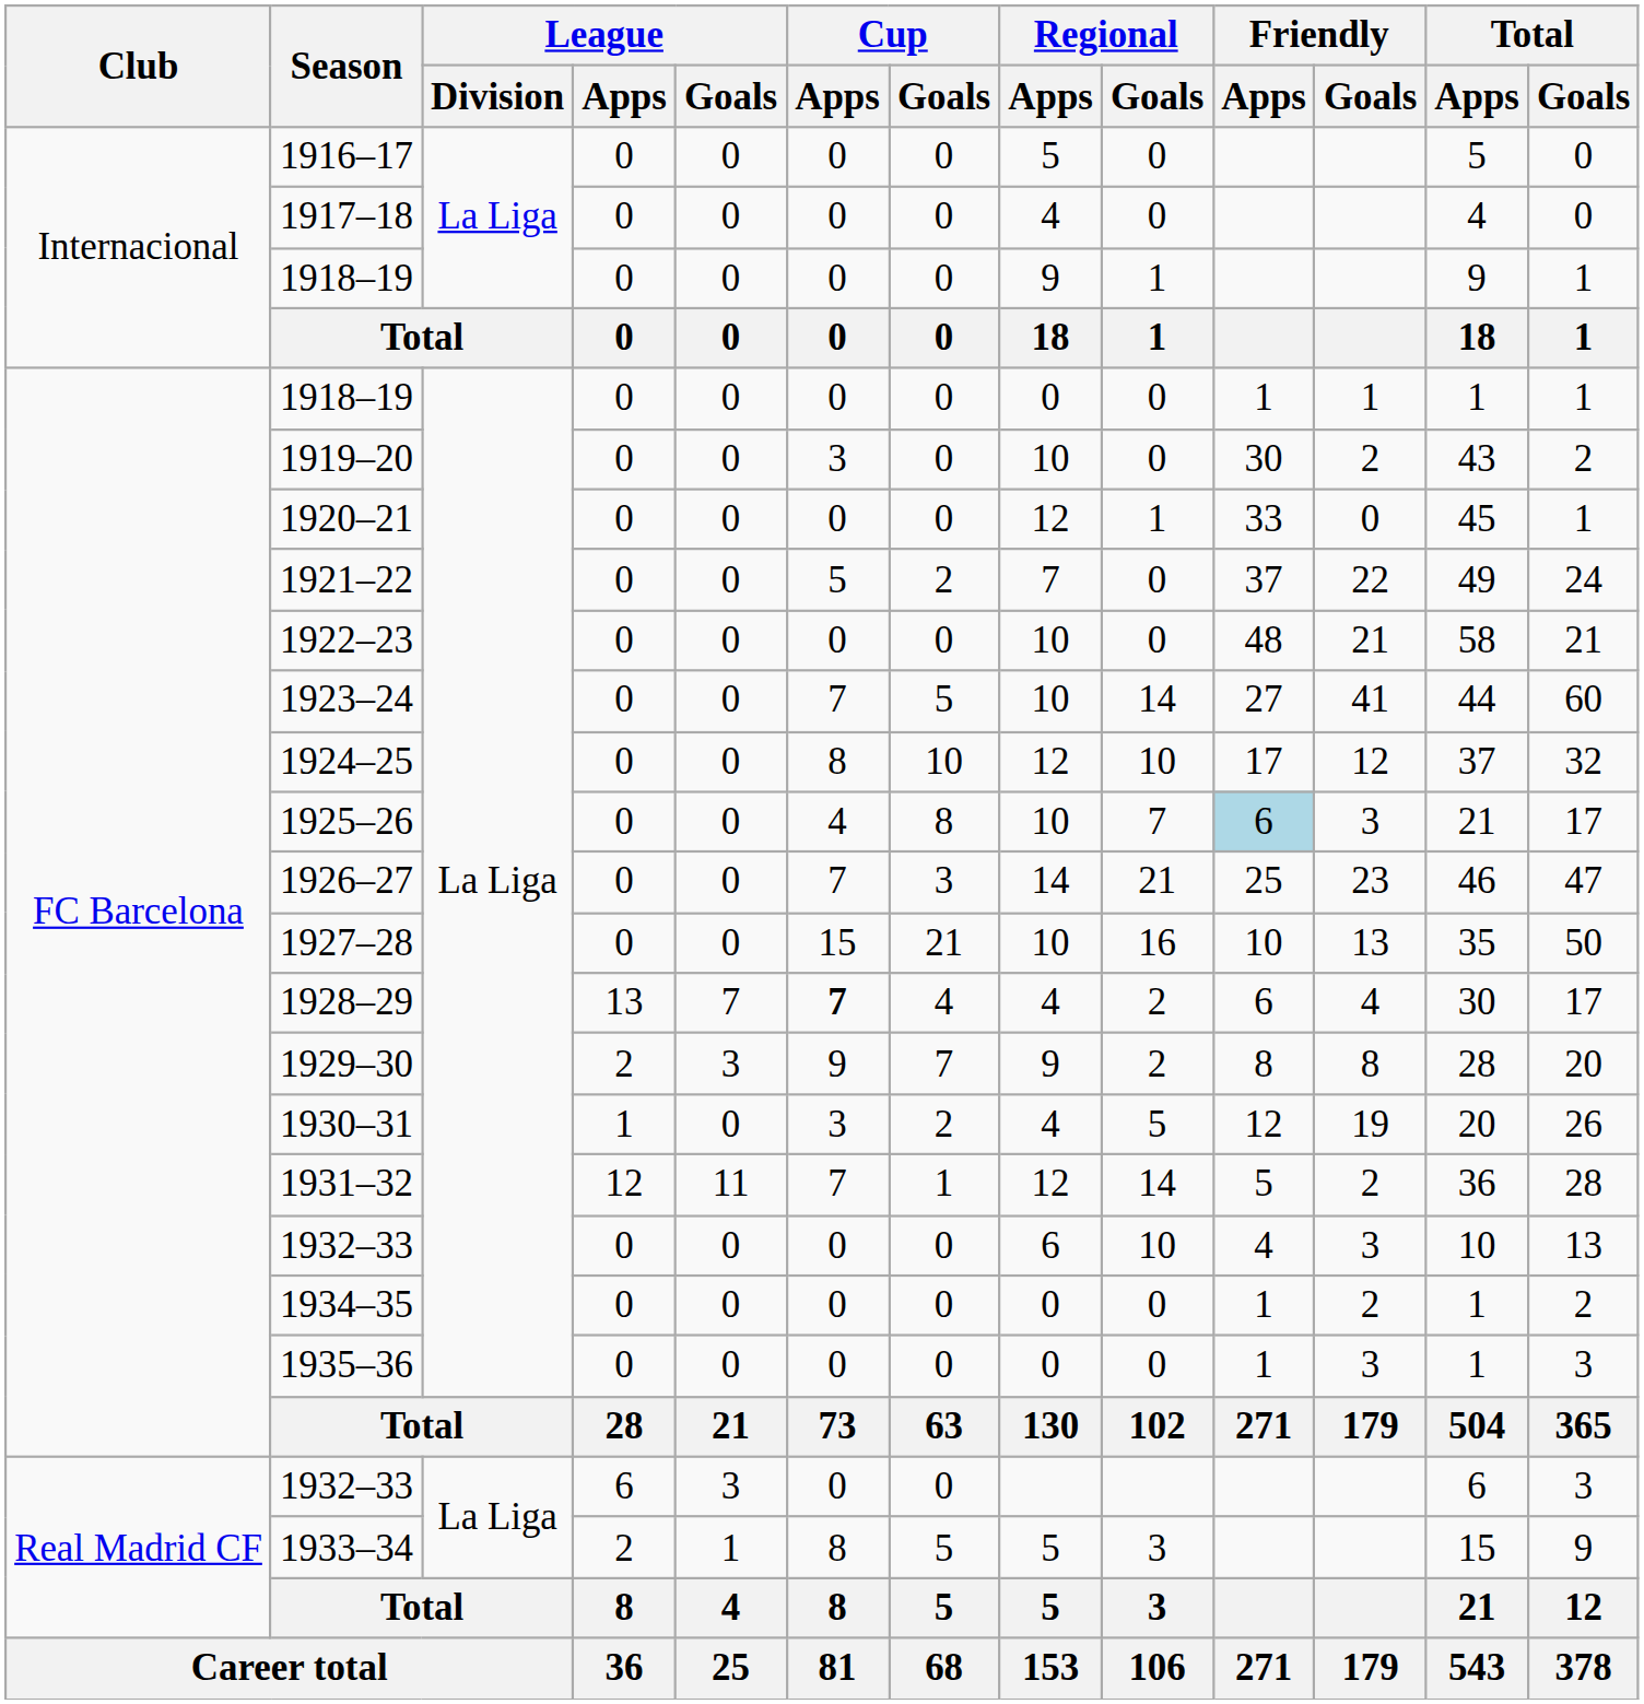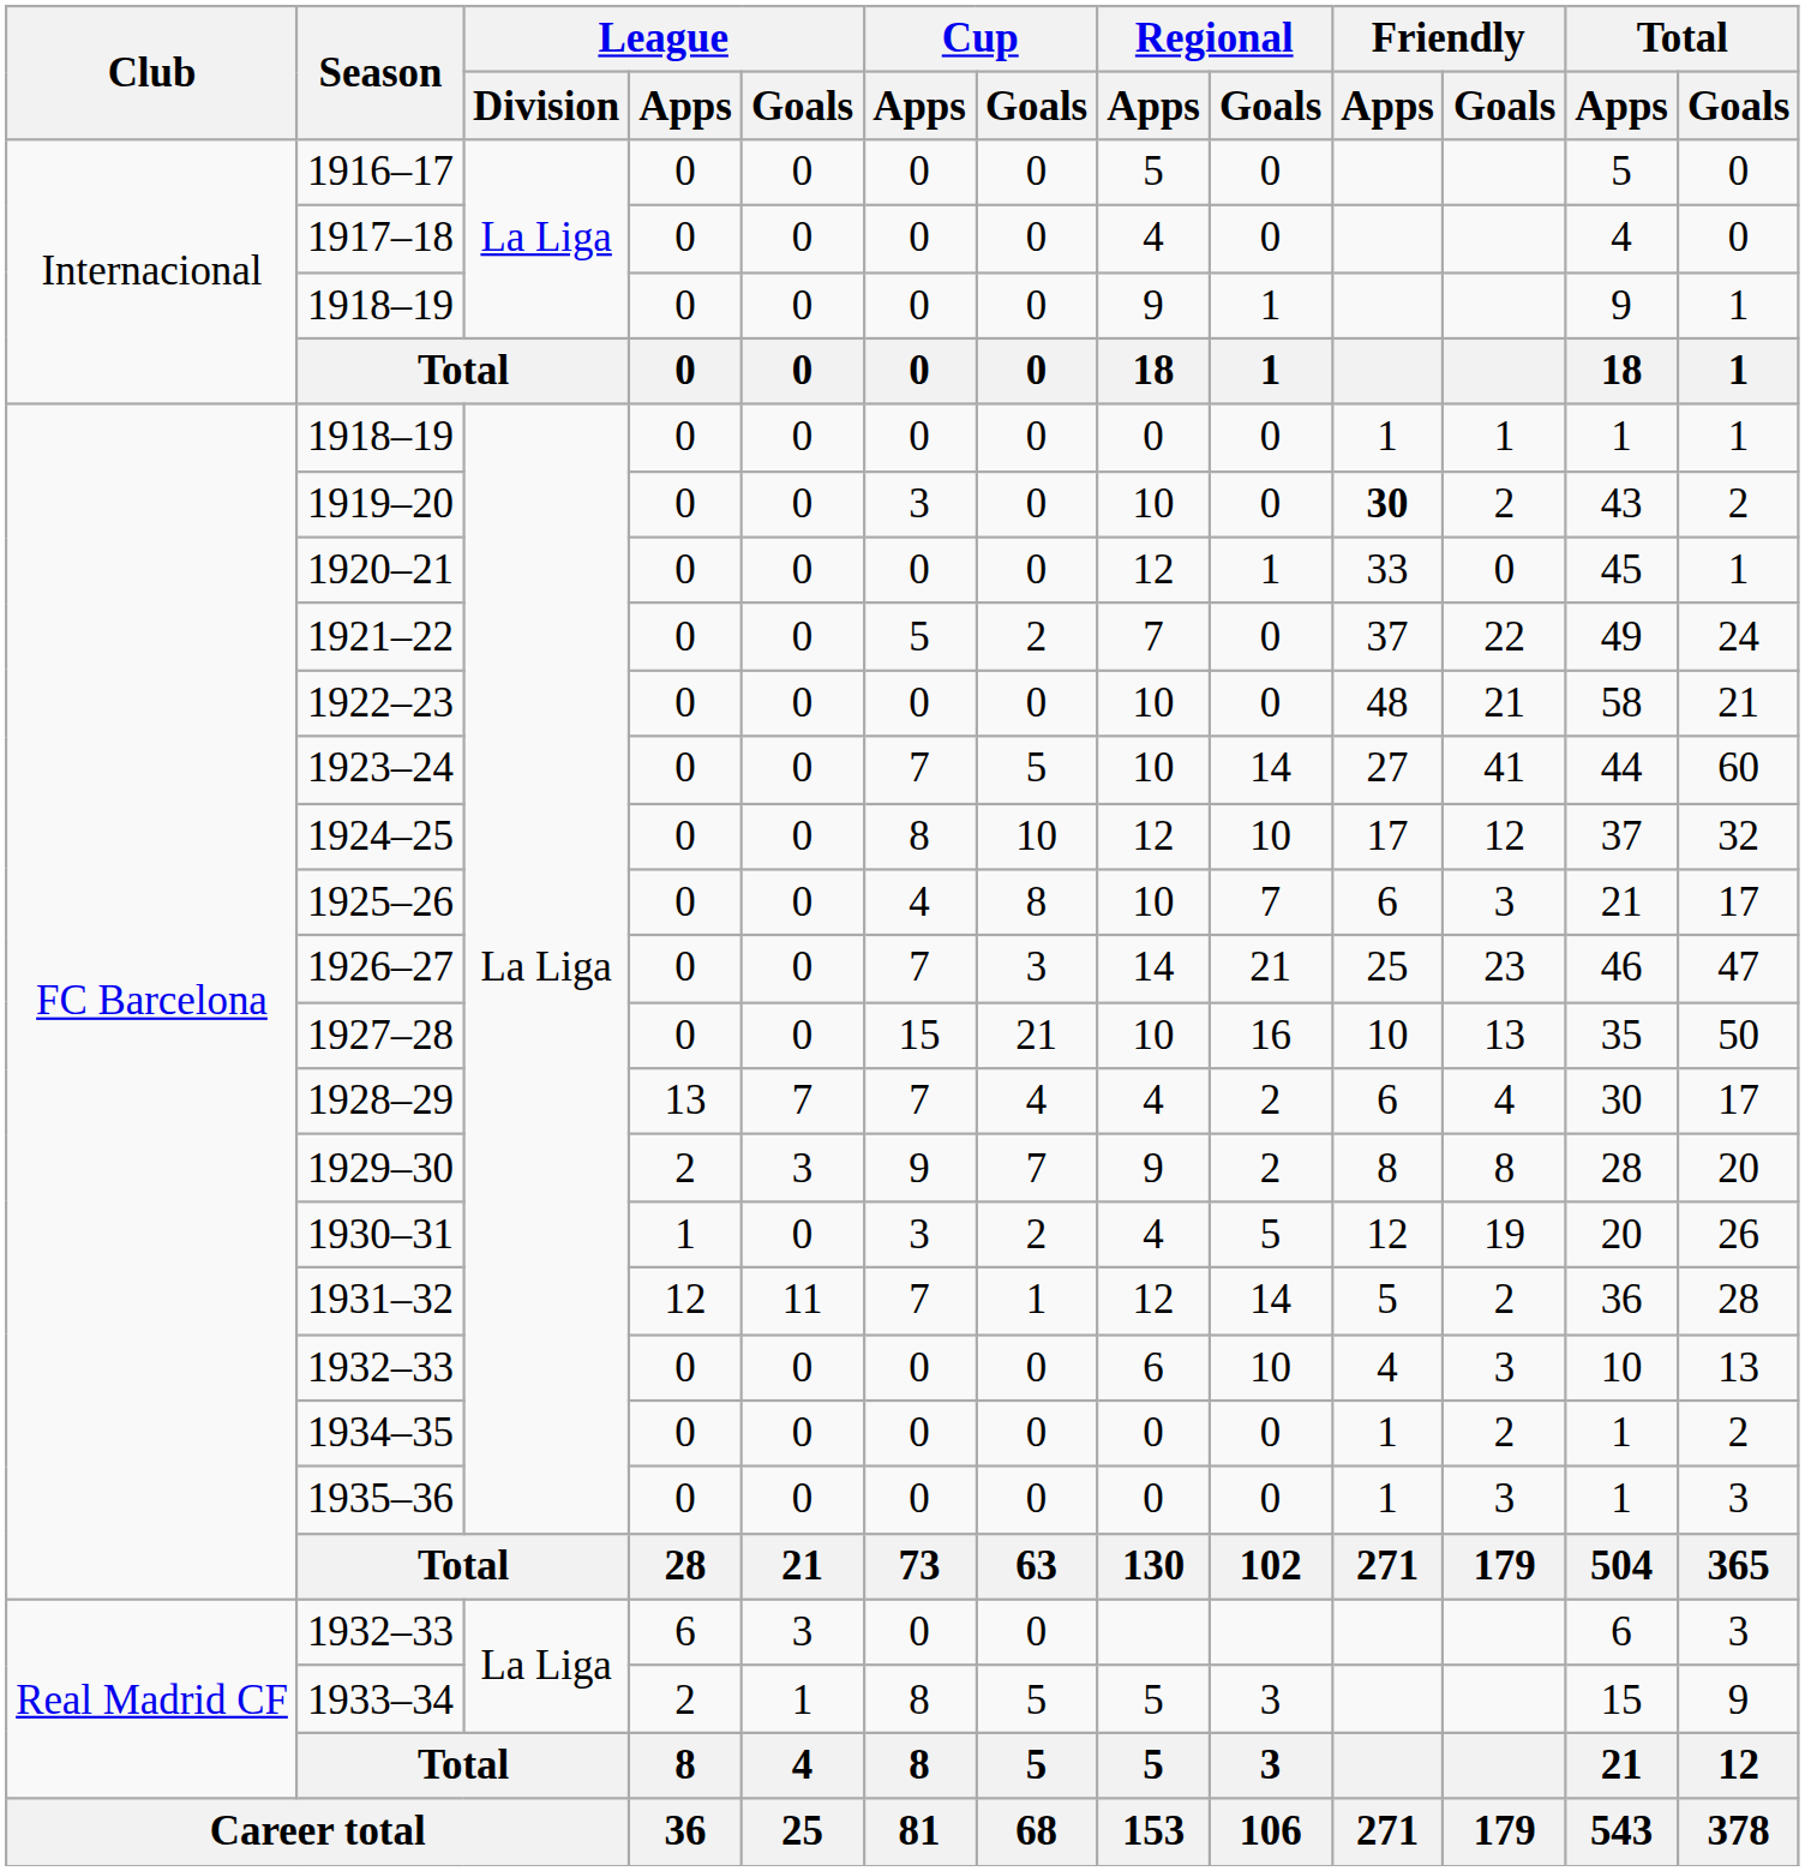1919–20 | Friendly / Apps: normal -> bold
1925–26 | Friendly / Apps: lightblue background -> no background
1928–29 | Cup / Apps: bold -> normal
